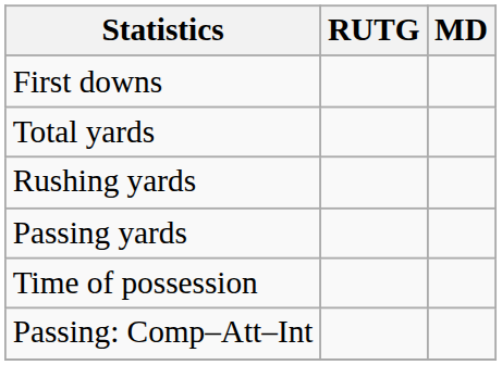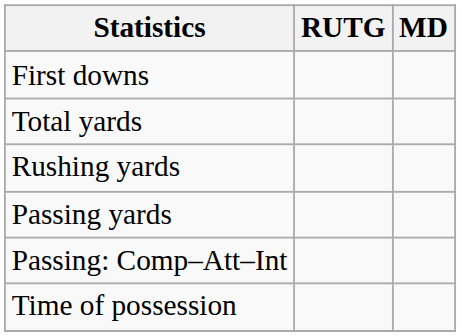rows swapped: Passing: Comp–Att–Int <-> Time of possession
